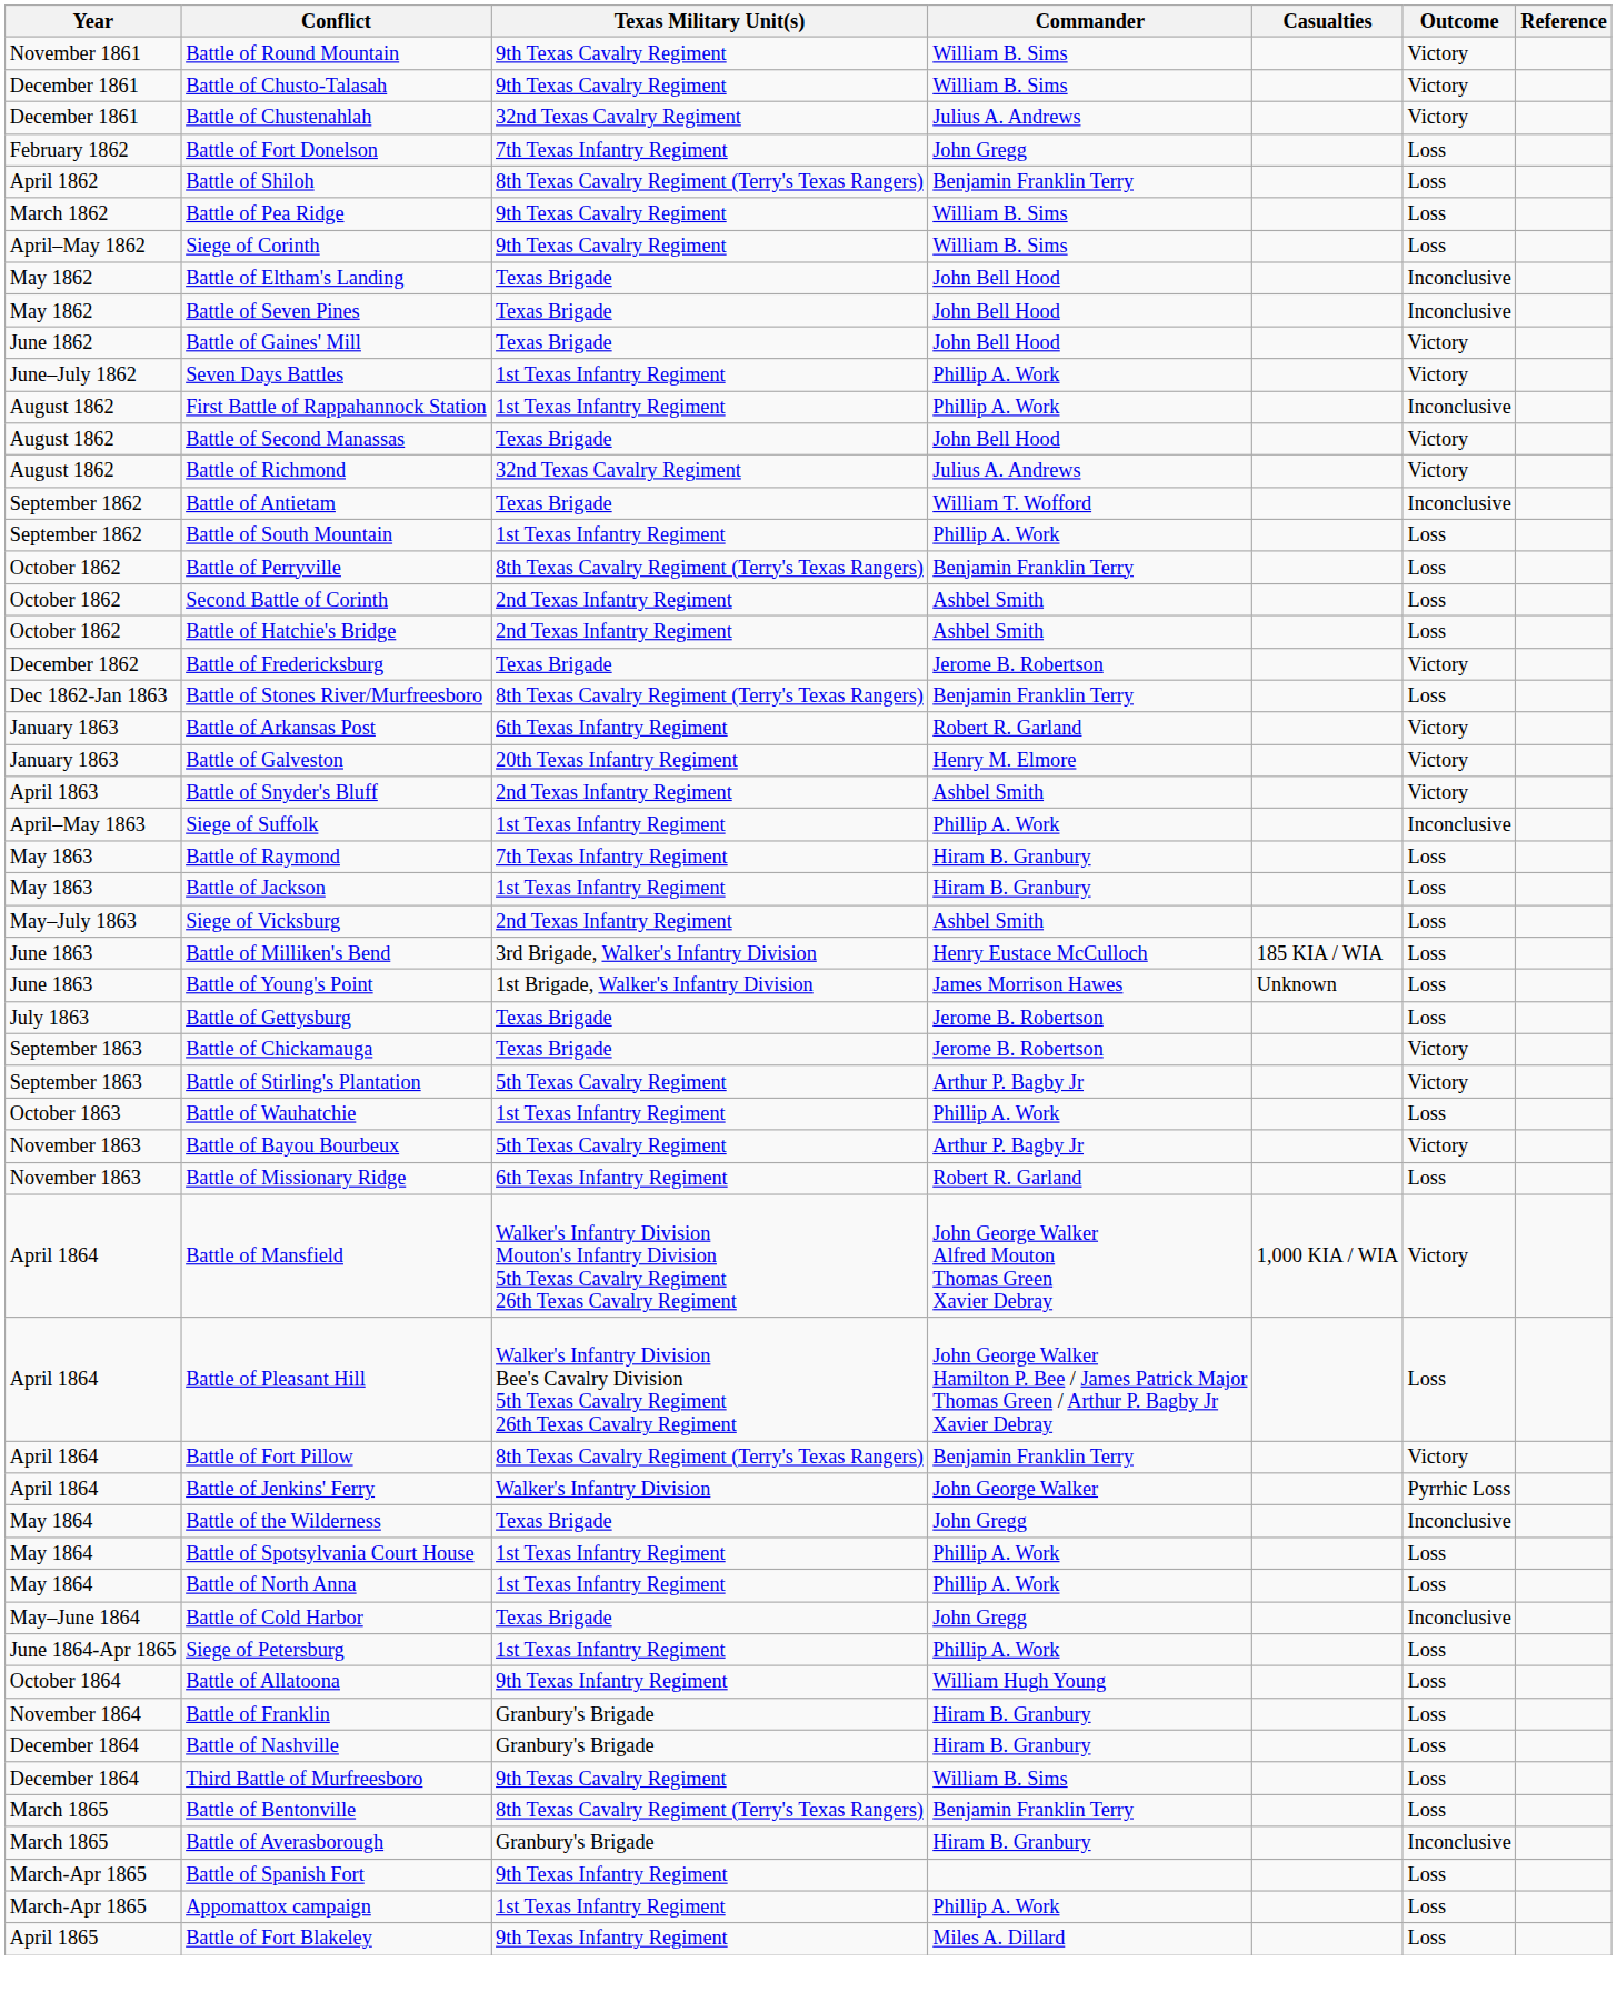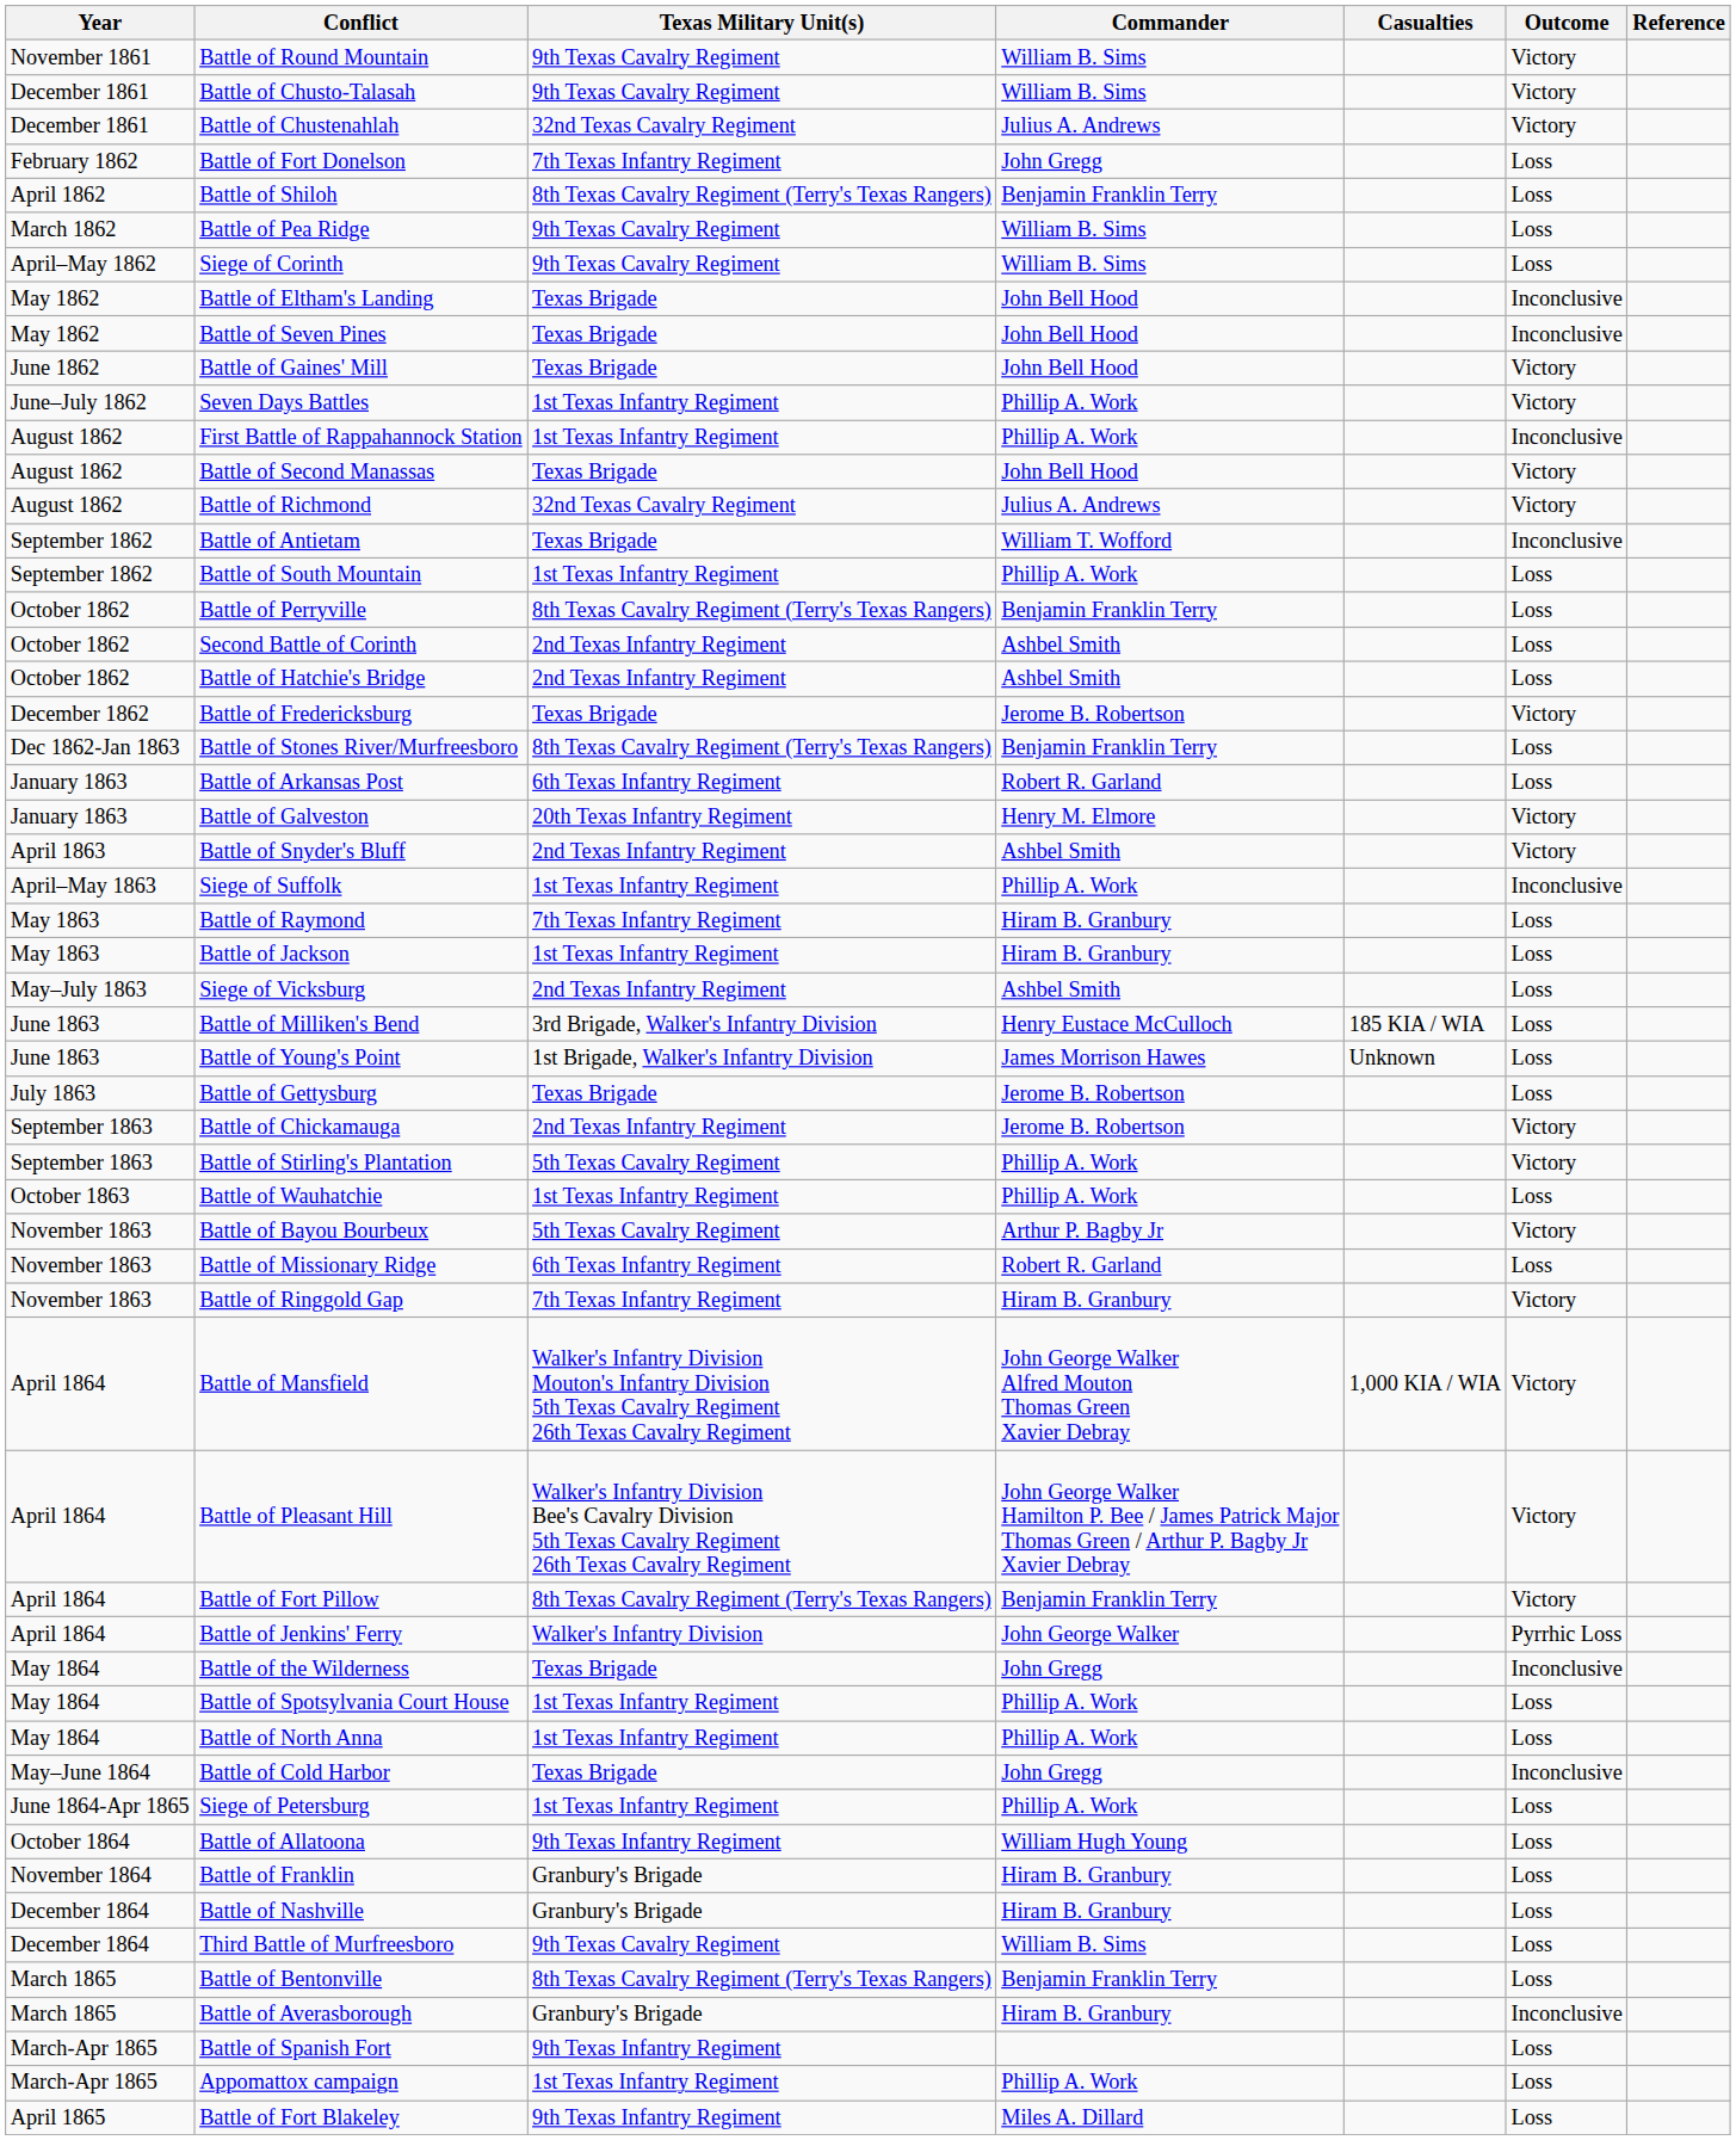Battle of Arkansas Post | Outcome: Victory -> Loss
Battle of Chickamauga | Texas Military Unit(s): Texas Brigade -> 2nd Texas Infantry Regiment
Battle of Stirling's Plantation | Commander: Arthur P. Bagby Jr -> Phillip A. Work
+ row: November 1863 | Battle of Ringgold Gap | 7th Texas Infantry Regiment | Hiram B. Granbury | Victory
Battle of Pleasant Hill | Outcome: Loss -> Victory
